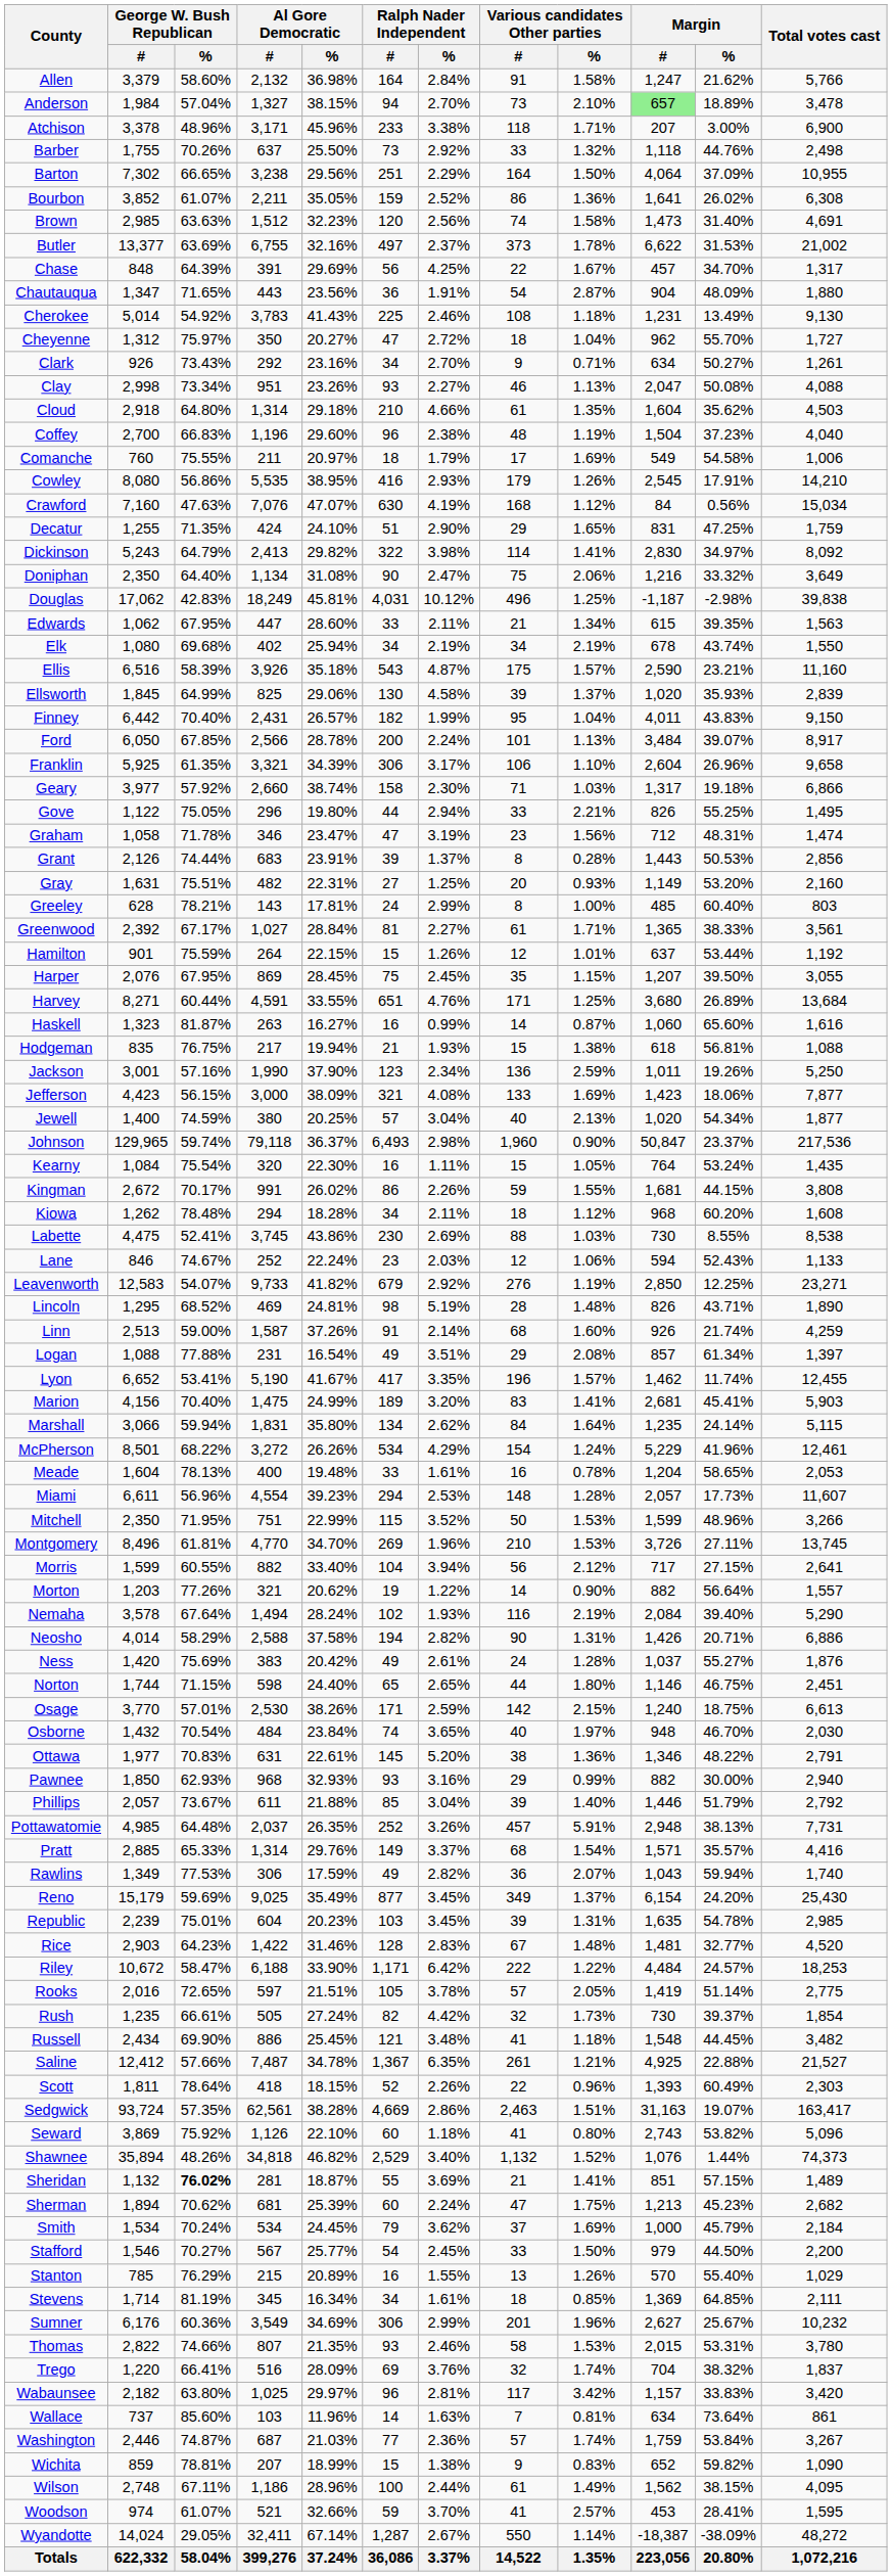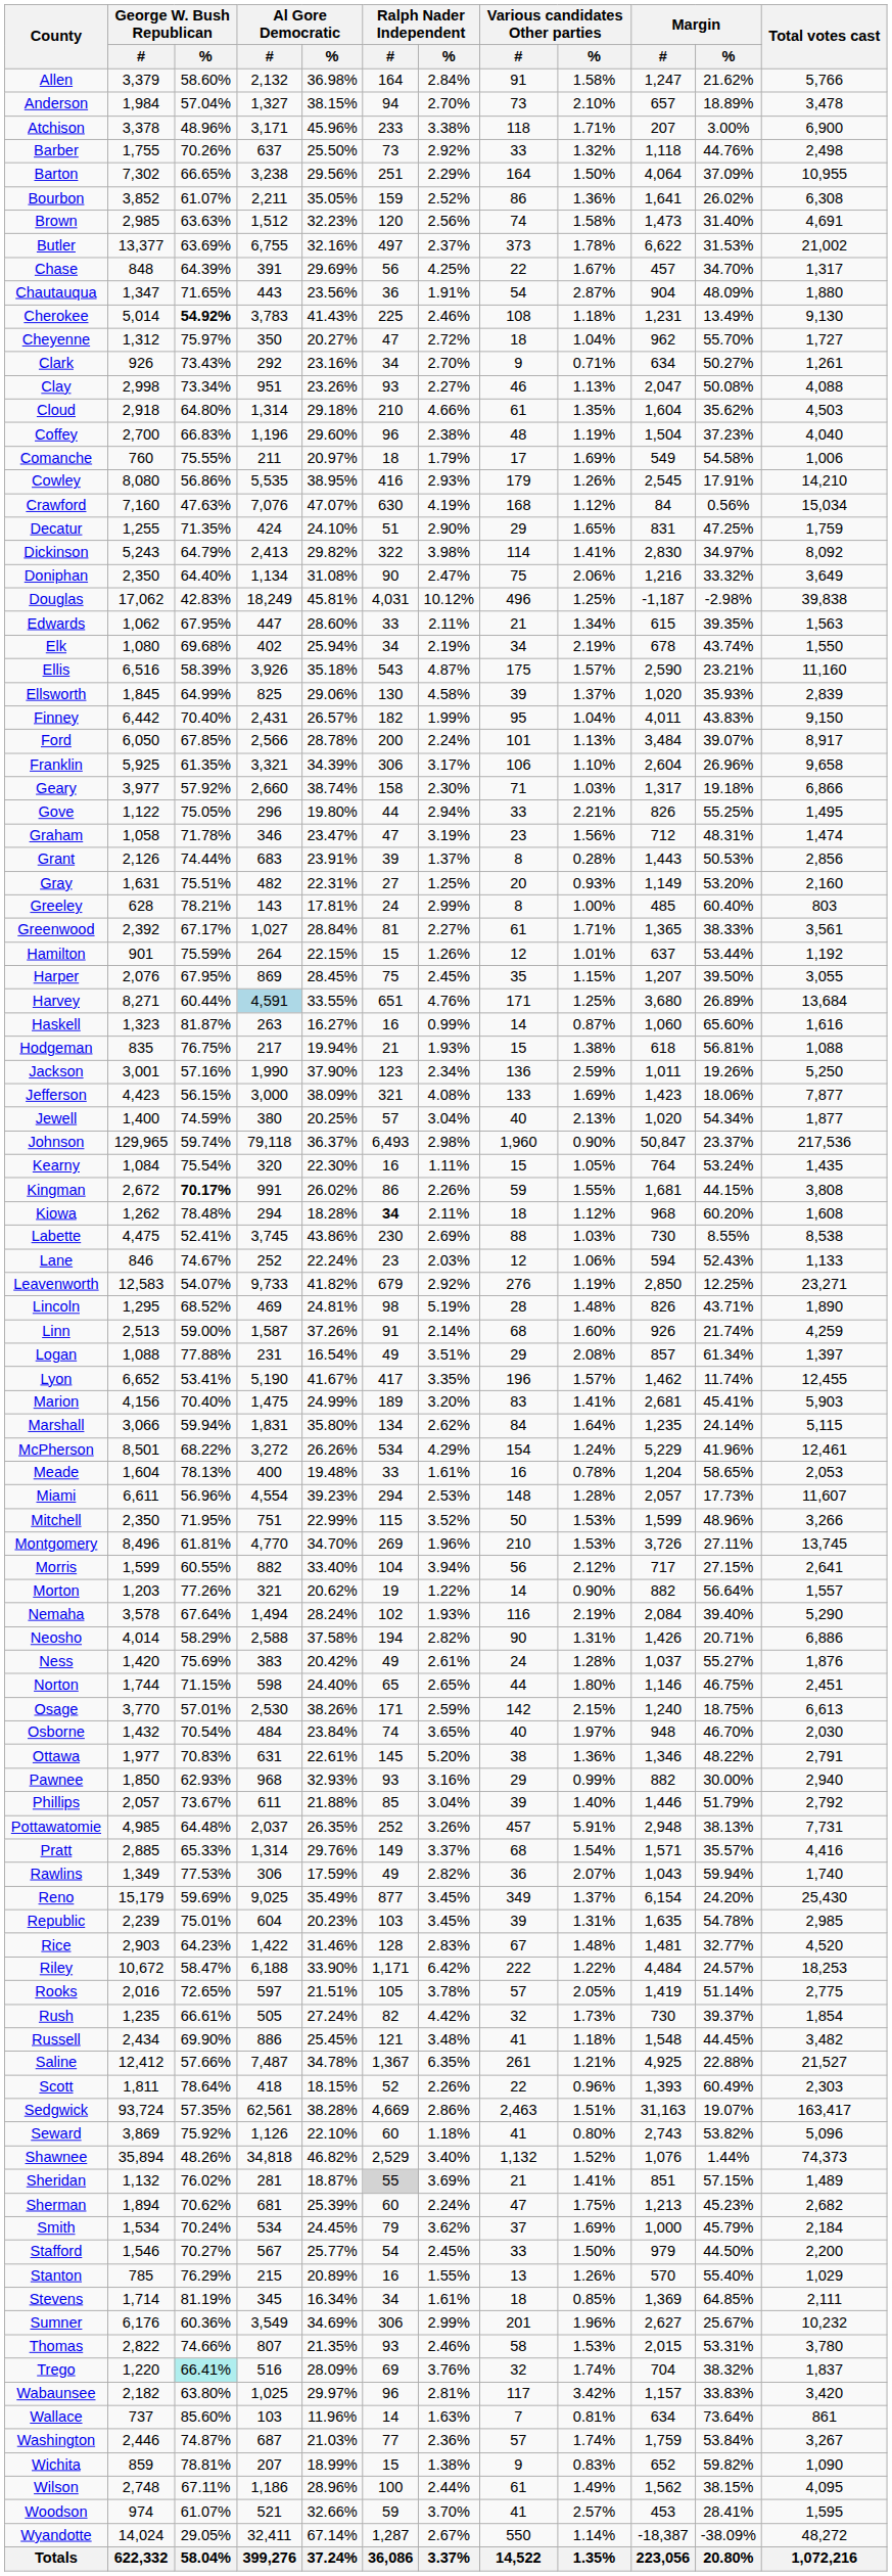Anderson | Margin / #: lightgreen background -> no background
Cherokee | George W. Bush Republican / %: normal -> bold
Harvey | Al Gore Democratic / #: no background -> lightblue background
Kingman | George W. Bush Republican / %: normal -> bold
Kiowa | Ralph Nader Independent / #: normal -> bold
Sheridan | George W. Bush Republican / %: bold -> normal
Sheridan | Ralph Nader Independent / #: no background -> lightgrey background
Trego | George W. Bush Republican / %: no background -> paleturquoise background
